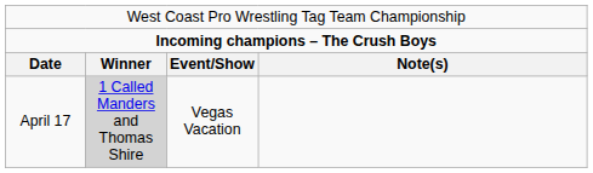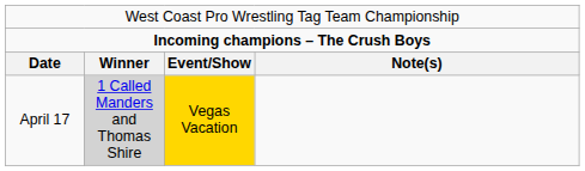April 17 | column 3: no background -> gold background
